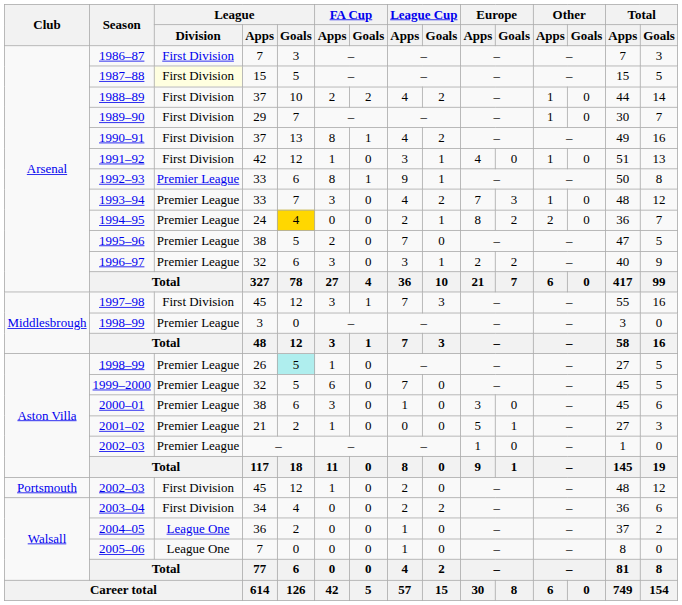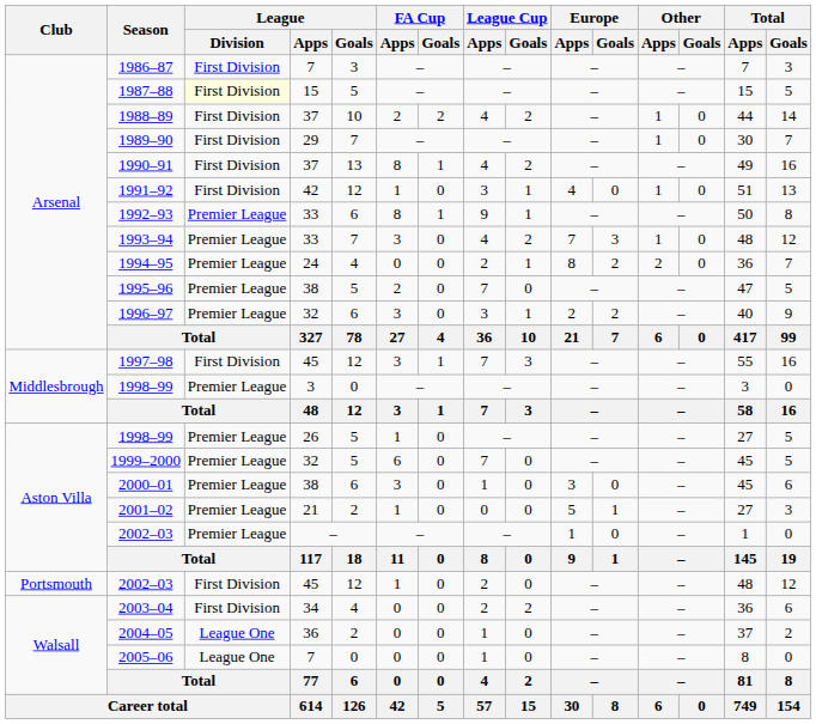1994–95 | League / Goals: gold background -> no background
1998–99 / 26 | League / Goals: paleturquoise background -> no background
